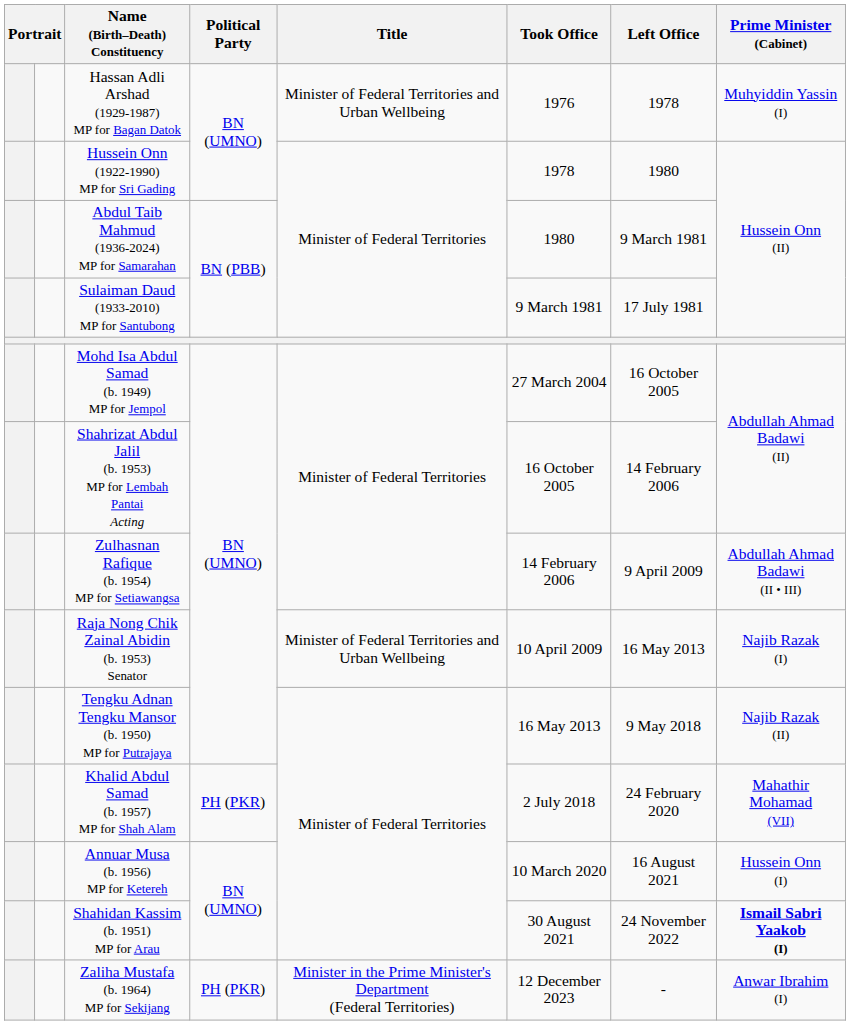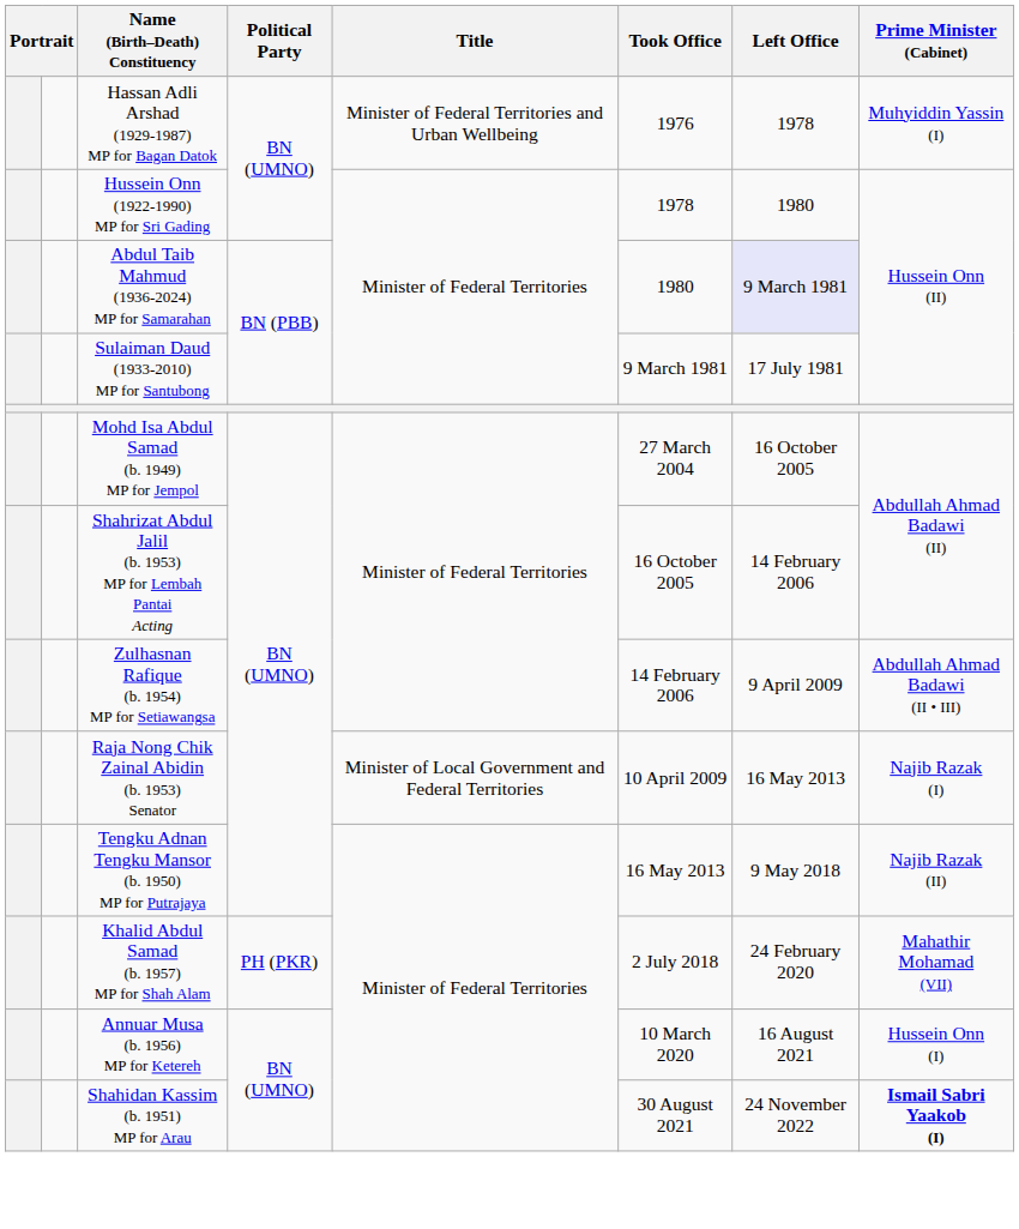Abdul Taib Mahmud (1936-2024) MP for Samarahan | Left Office: no background -> lavender background
Raja Nong Chik Zainal Abidin (b. 1953) Senator | Title: Minister of Federal Territories and Urban Wellbeing -> Minister of Local Government and Federal Territories
- row: Zaliha Mustafa (b. 1964) MP for Sekijang | PH (PKR) | Minister in the Prime Minister's Department (Federal Territories) | 12 December 2023 | - | Anwar Ibrahim (I)
